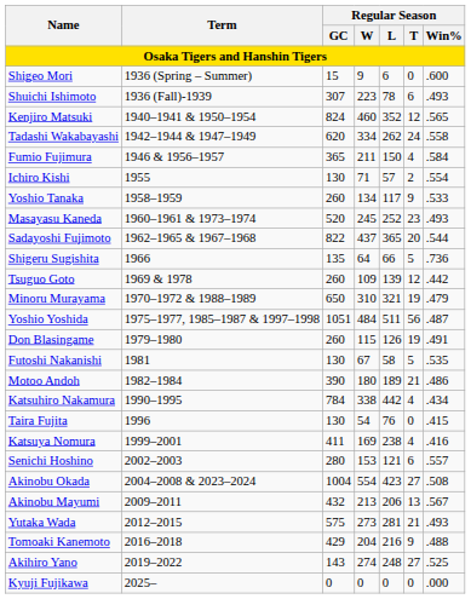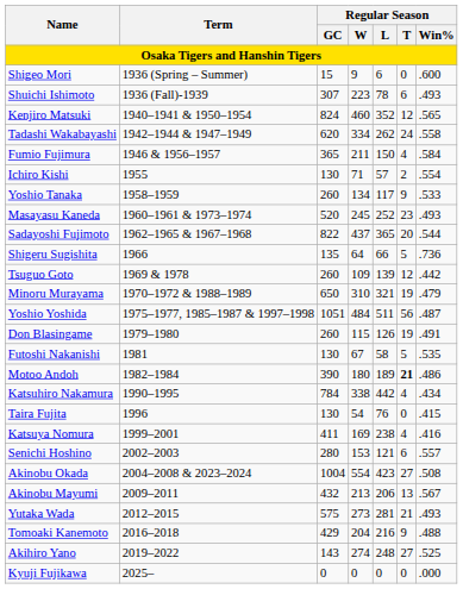Motoo Andoh | Regular Season / T: normal -> bold
